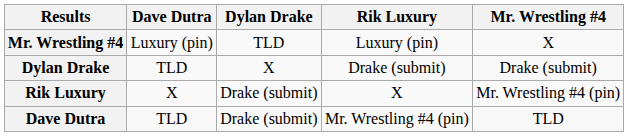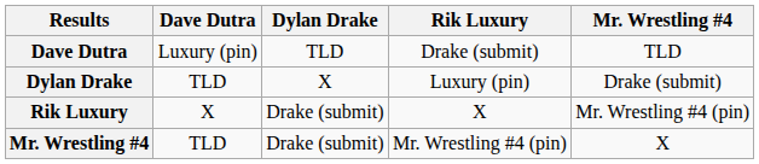row 2 | Results: Mr. Wrestling #4 -> Dave Dutra
row 2 | Rik Luxury: Luxury (pin) -> Drake (submit)
row 2 | Mr. Wrestling #4: X -> TLD
row 3 | Rik Luxury: Drake (submit) -> Luxury (pin)
row 5 | Results: Dave Dutra -> Mr. Wrestling #4
row 5 | Mr. Wrestling #4: TLD -> X
